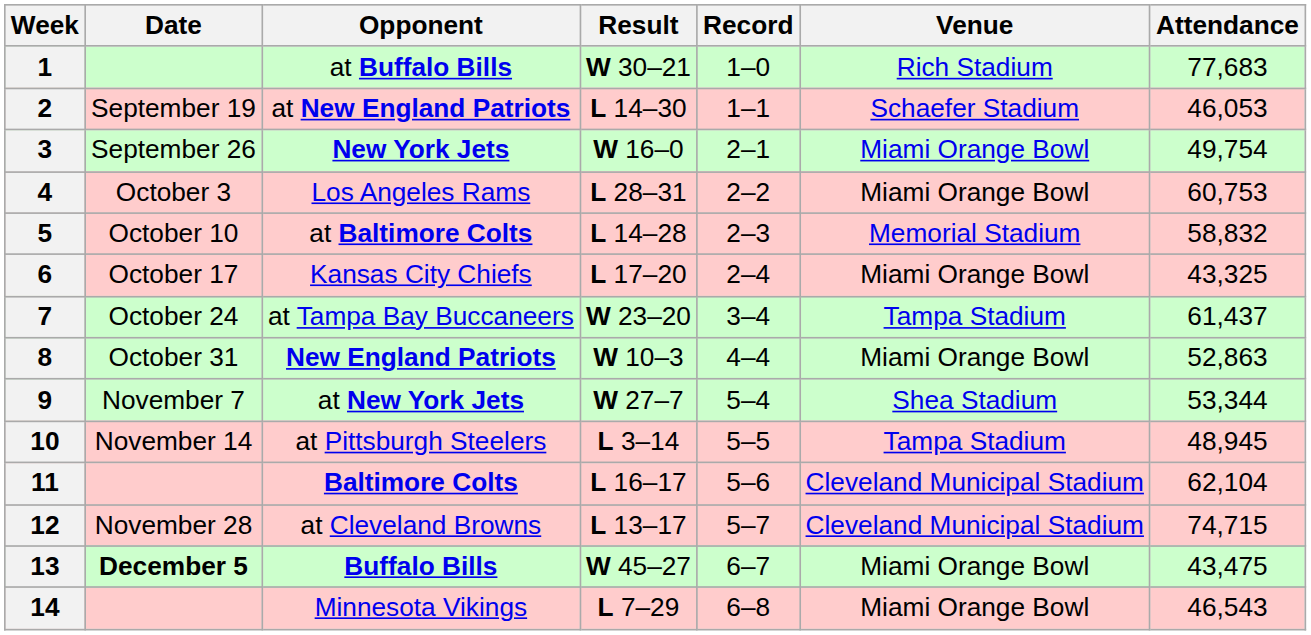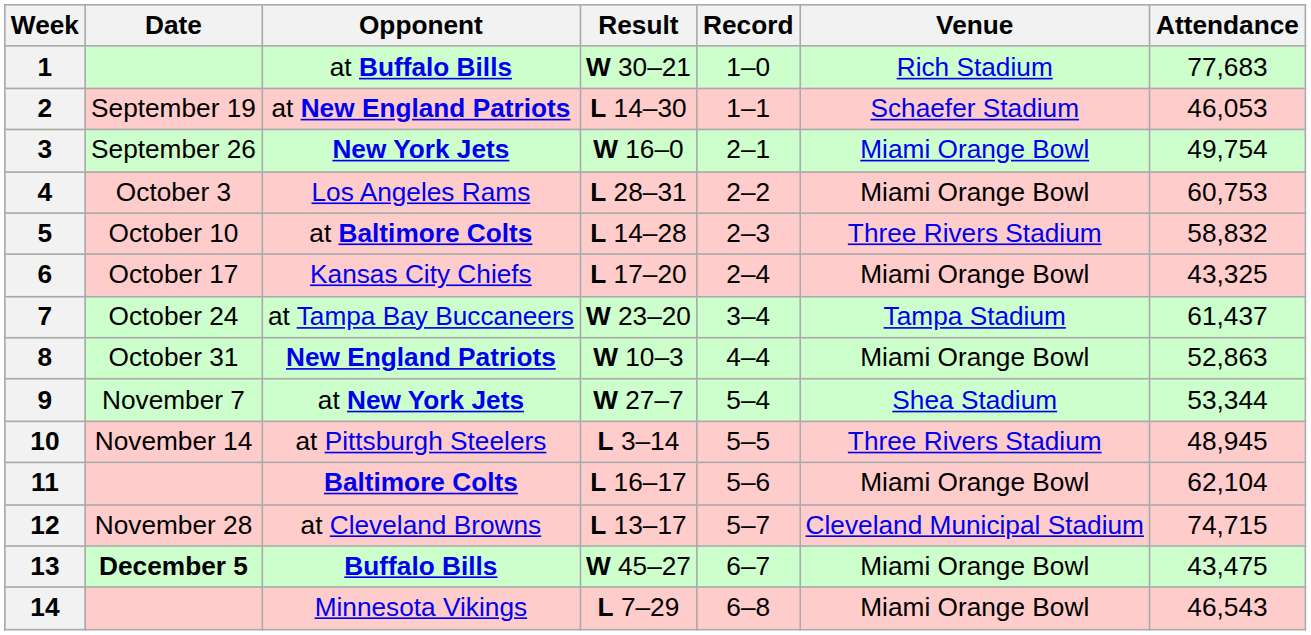5 | Venue: Memorial Stadium -> Three Rivers Stadium
10 | Venue: Tampa Stadium -> Three Rivers Stadium
11 | Venue: Cleveland Municipal Stadium -> Miami Orange Bowl
